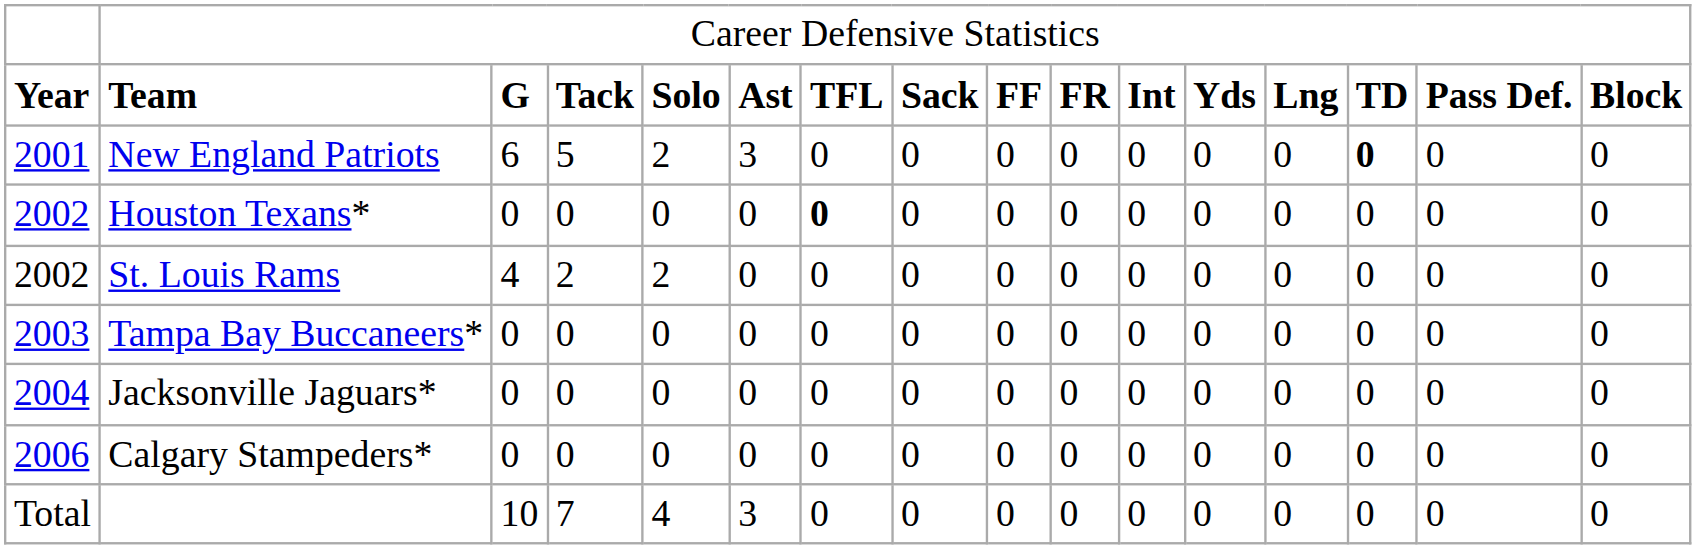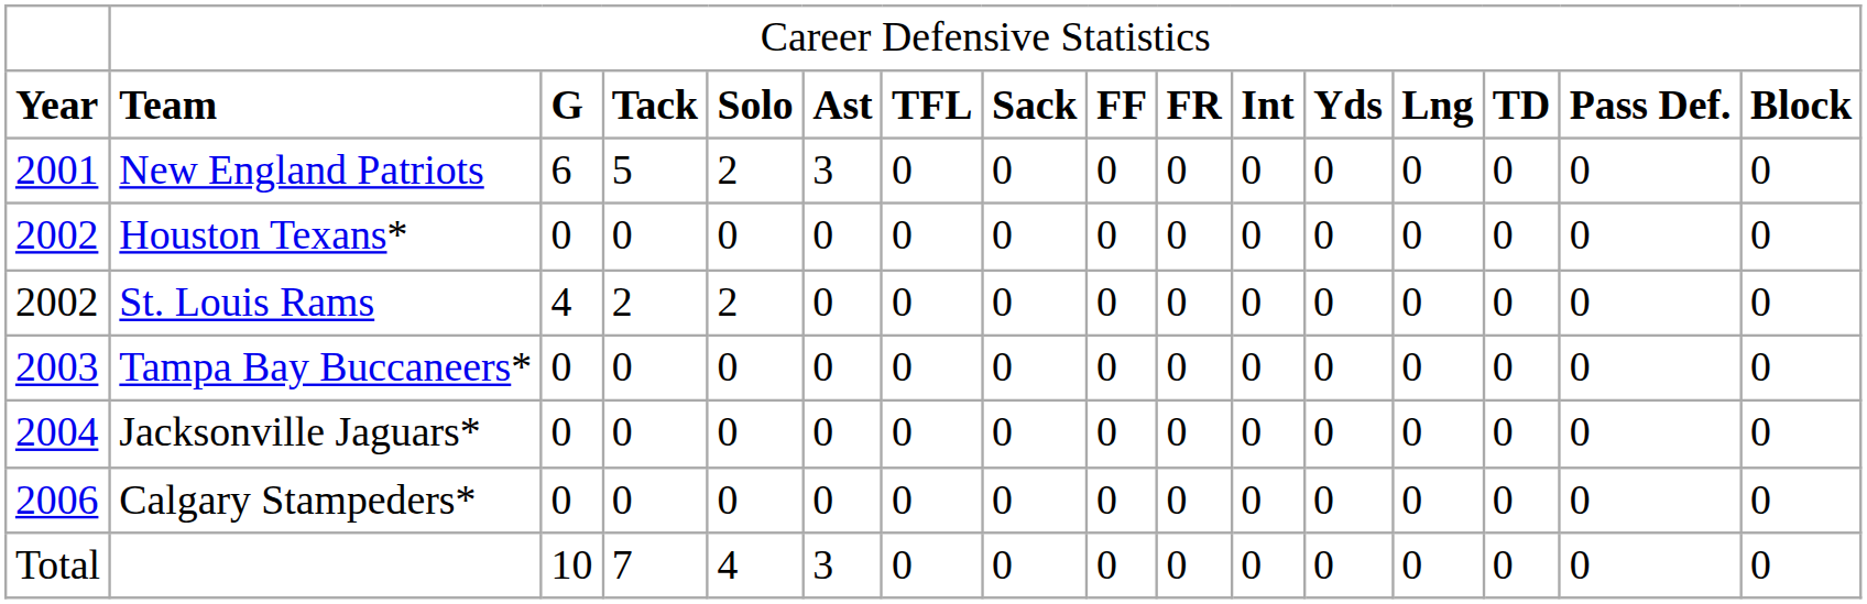New England Patriots | column 14: bold -> normal
Houston Texans* | column 7: bold -> normal
